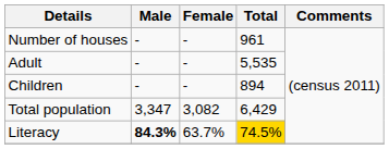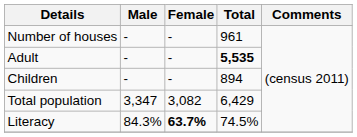Adult | Total: normal -> bold
Literacy | Male: bold -> normal
Literacy | Female: normal -> bold
Literacy | Total: gold background -> no background
